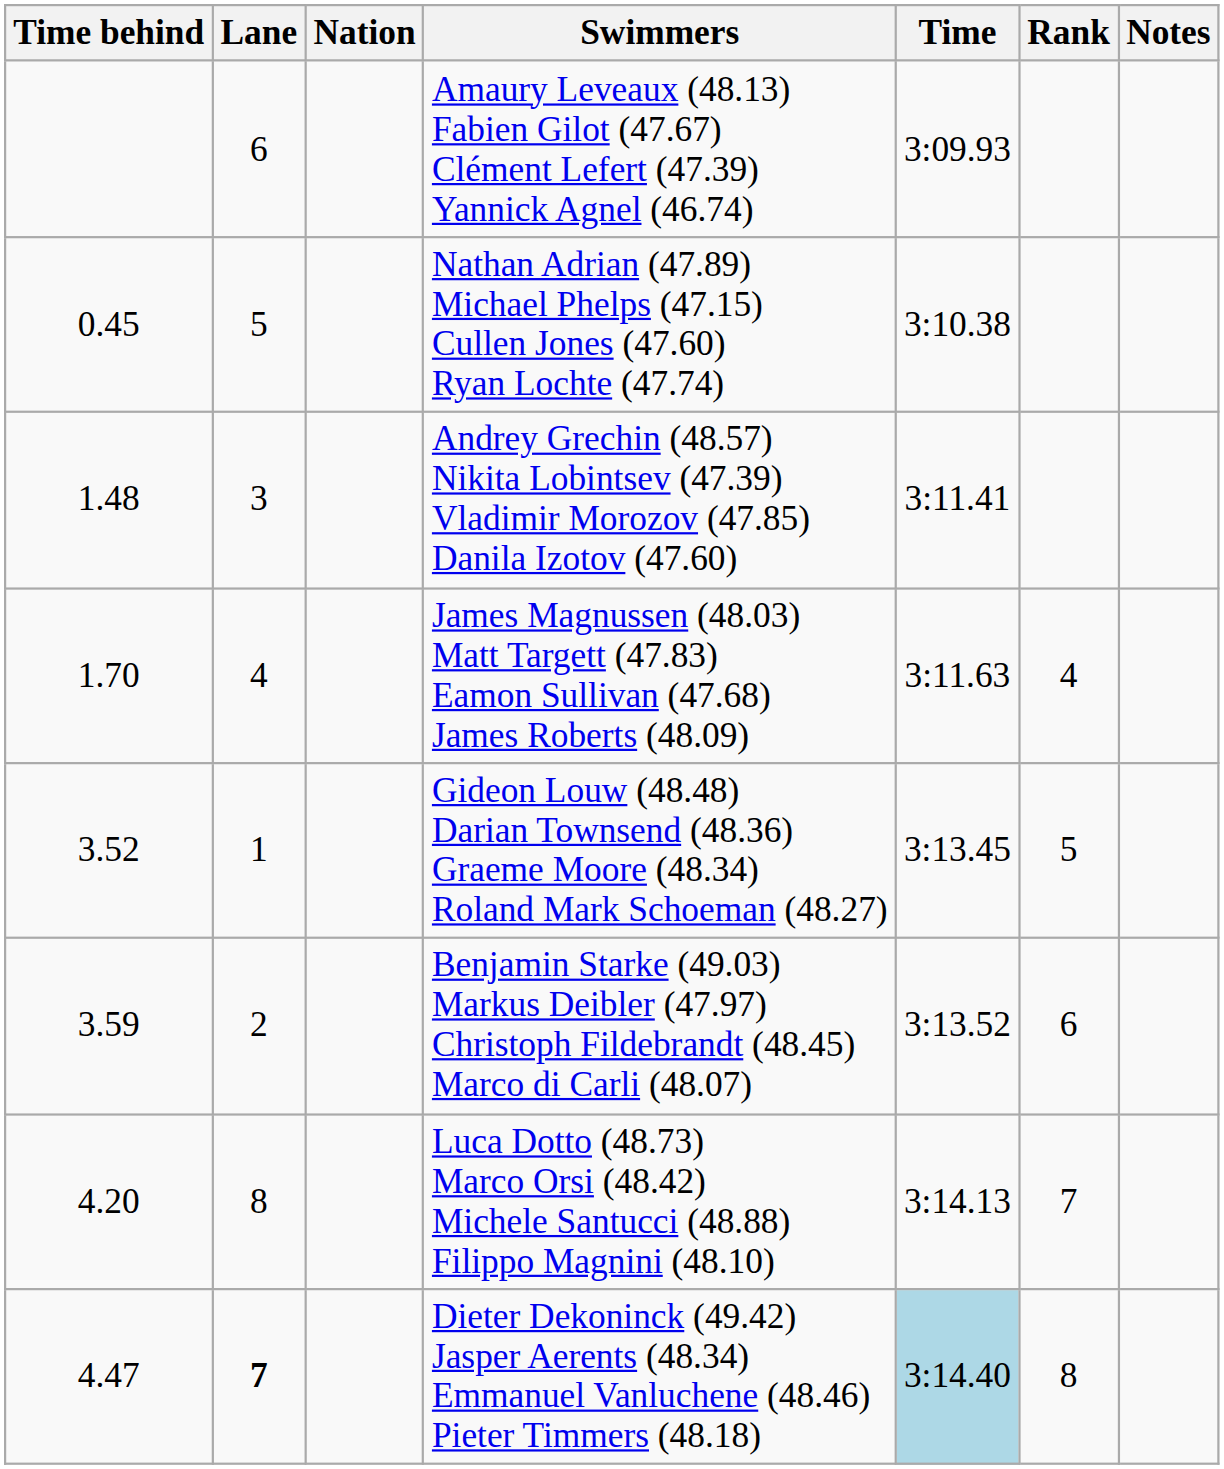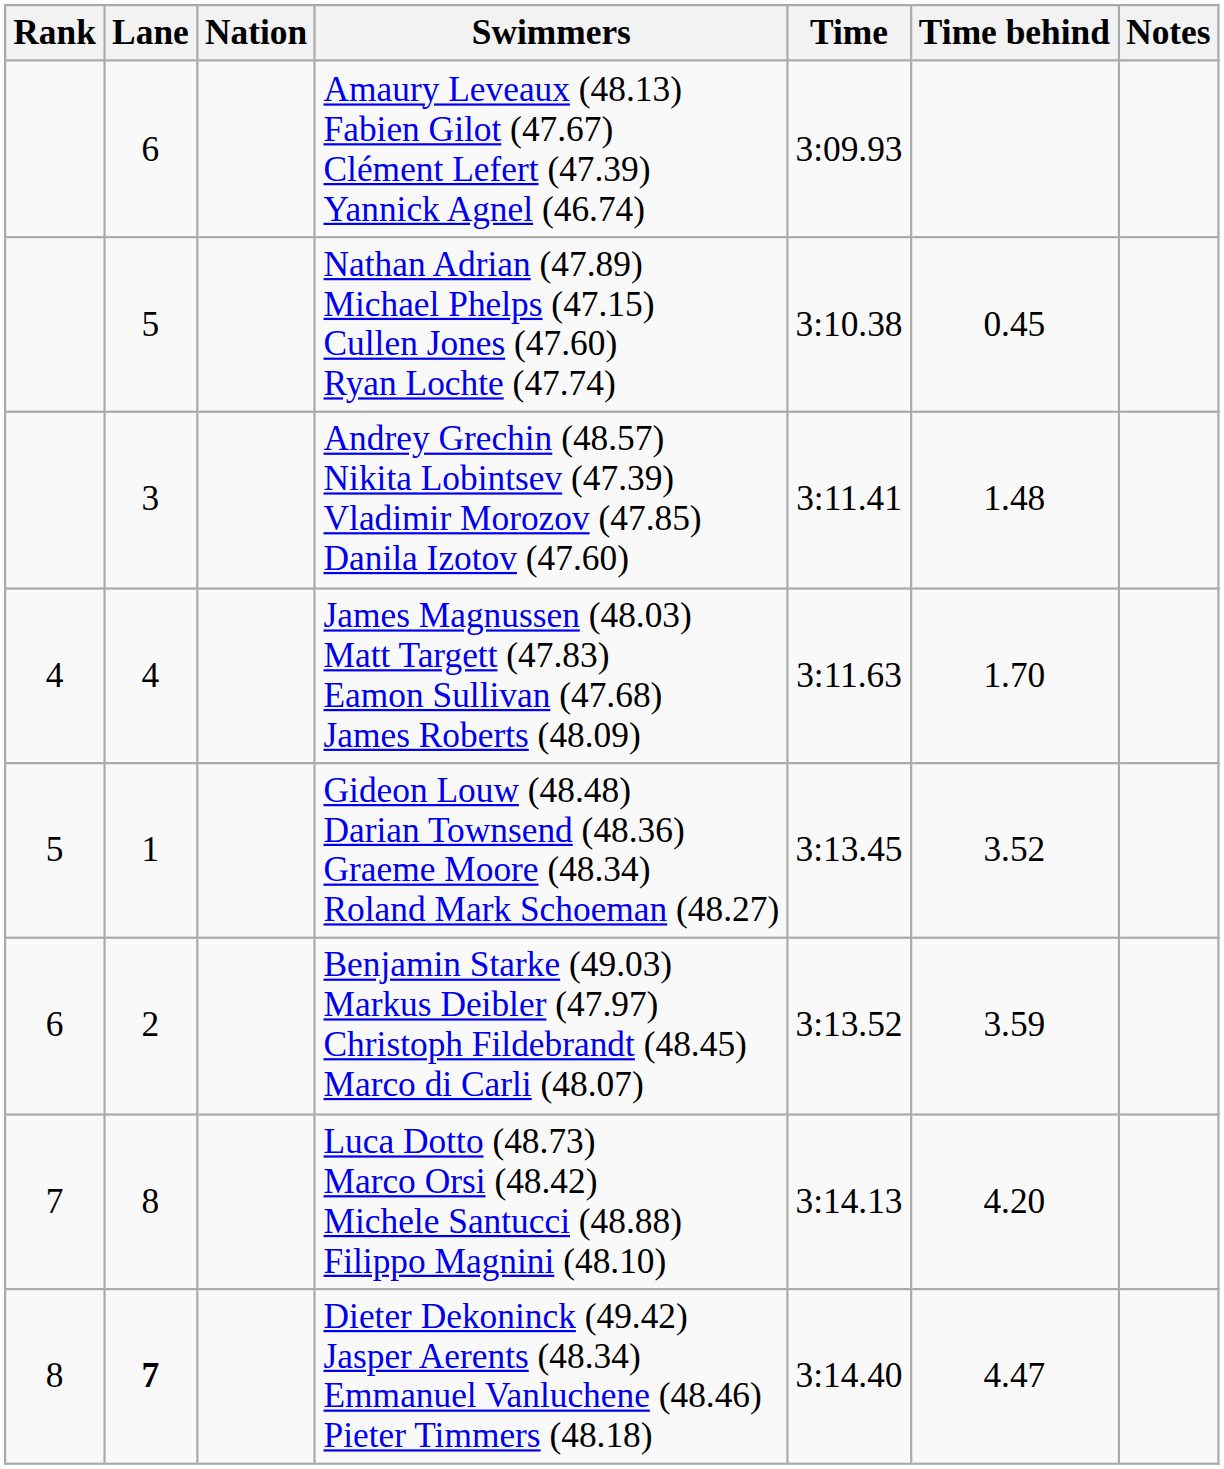columns swapped: Rank <-> Time behind
row 9 | Time: lightblue background -> no background
